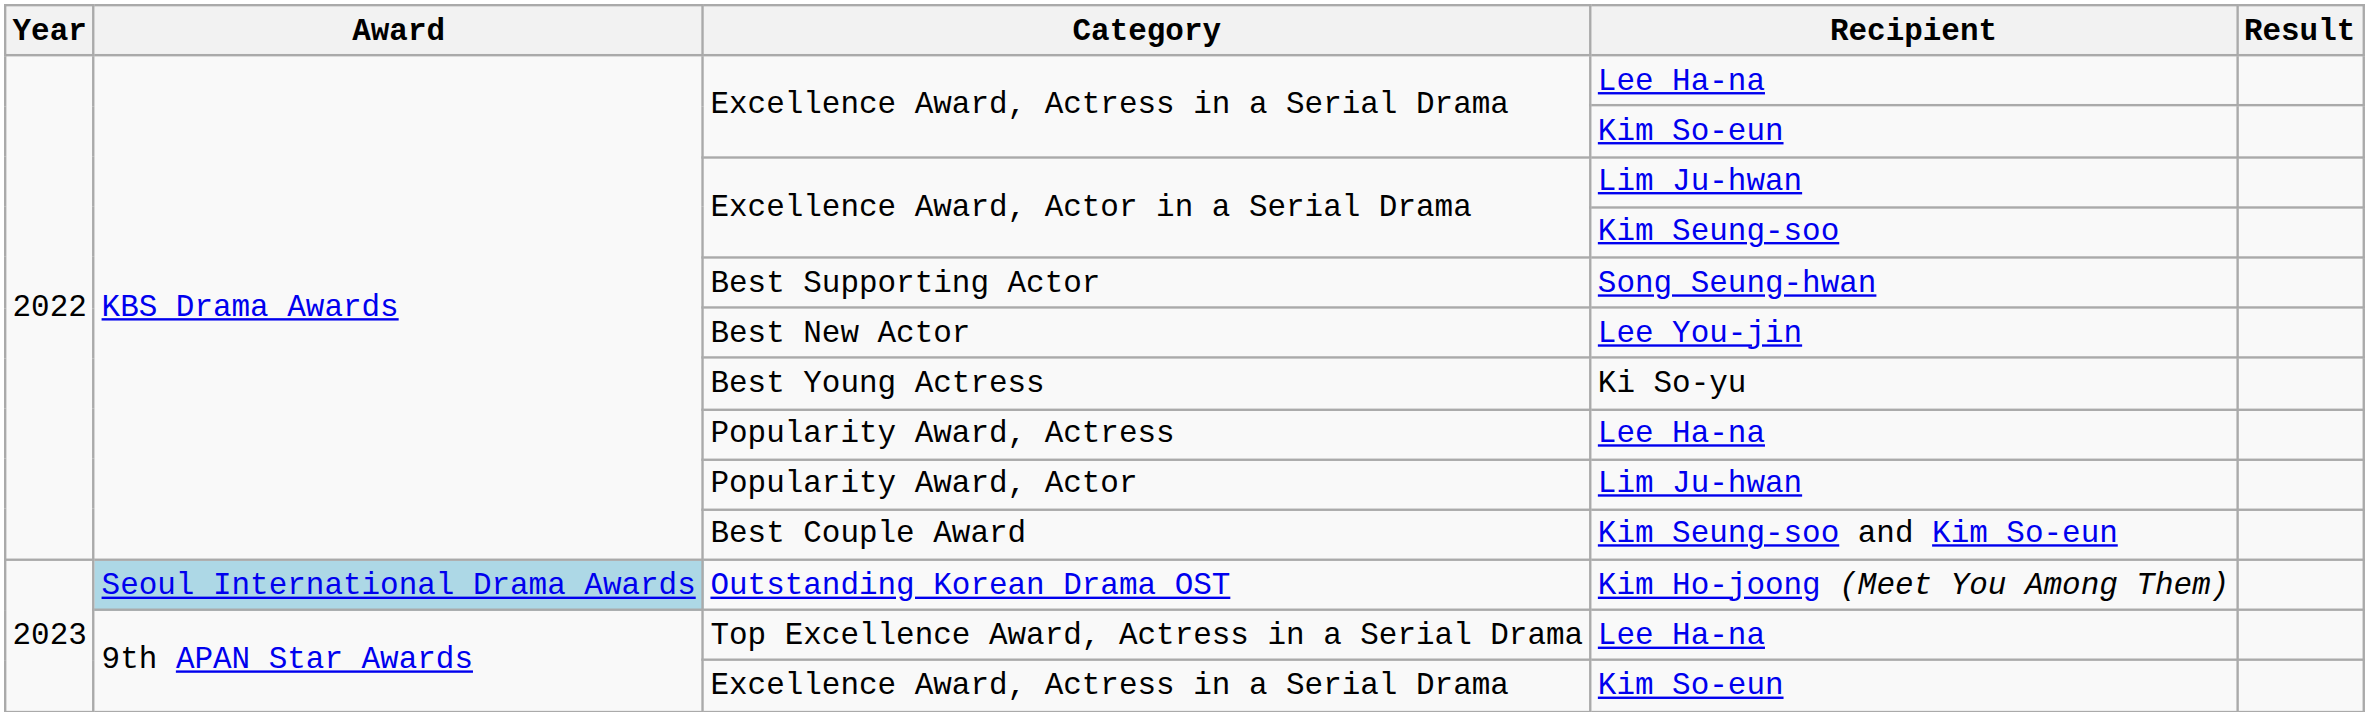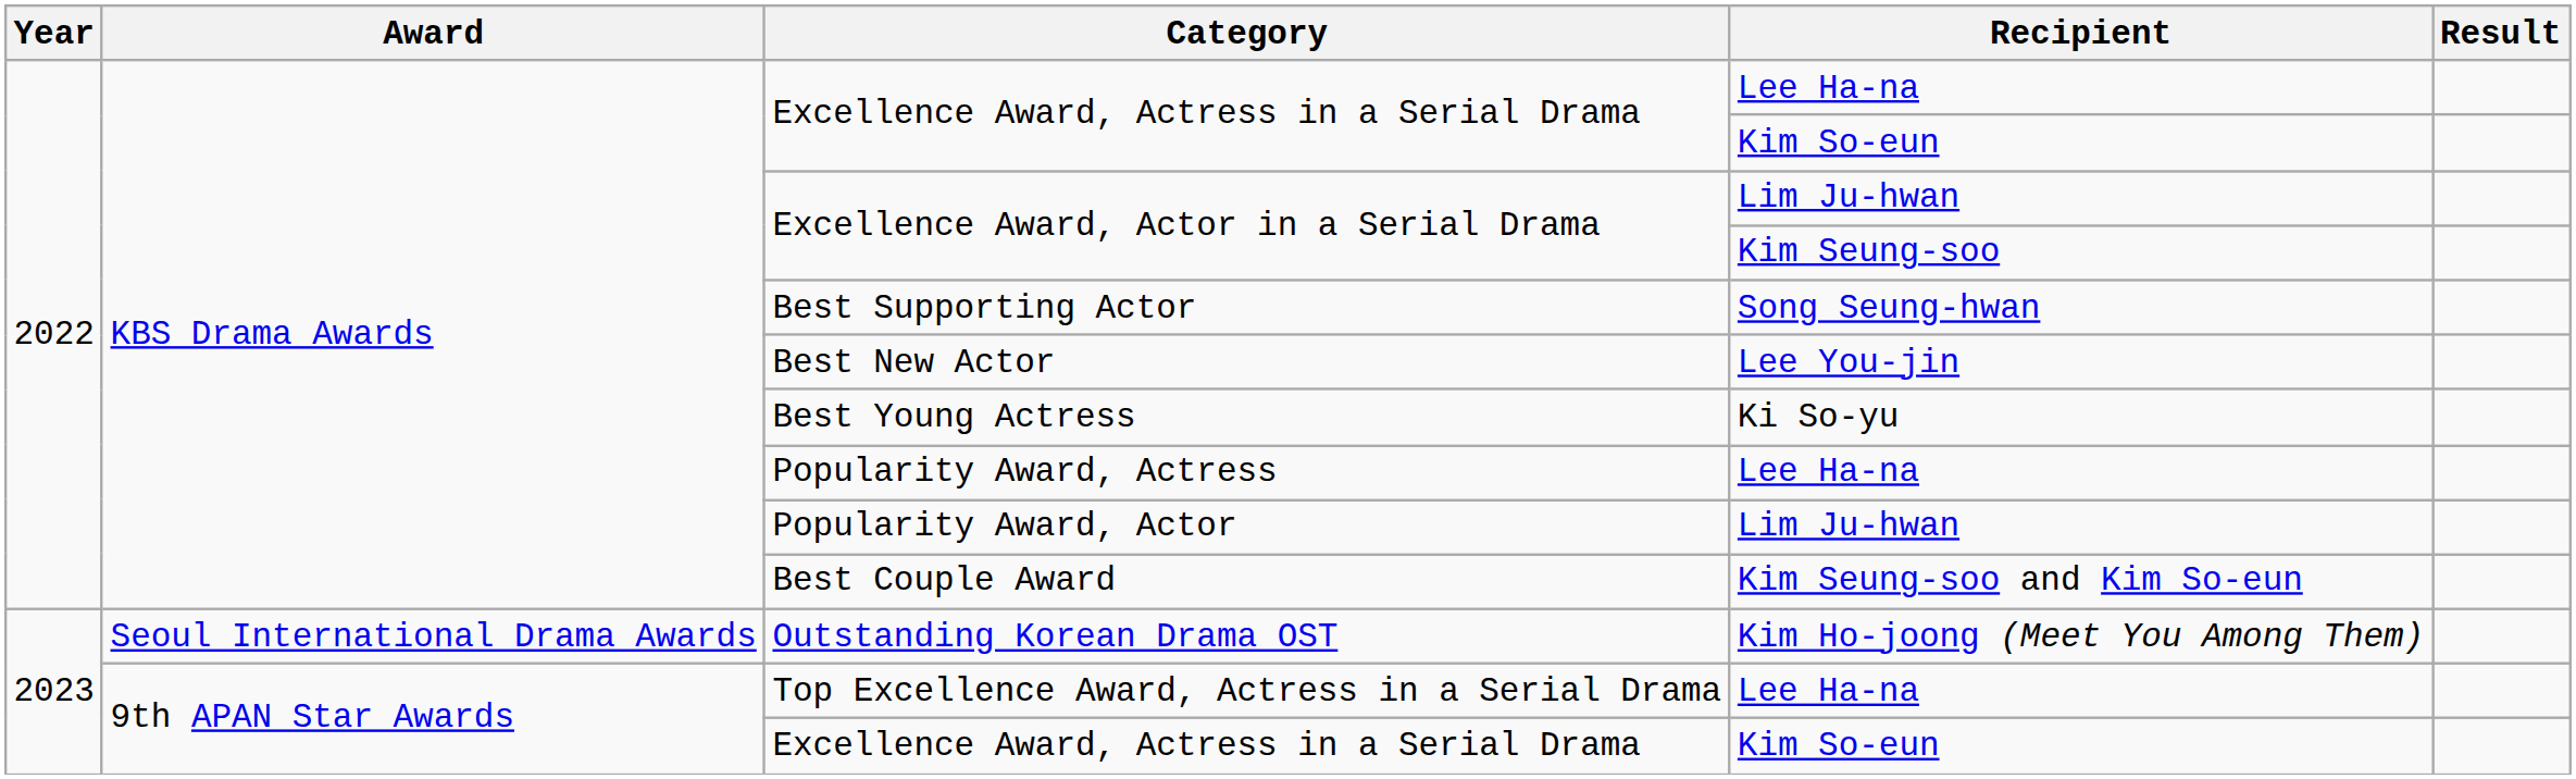Outstanding Korean Drama OST | Award: lightblue background -> no background
